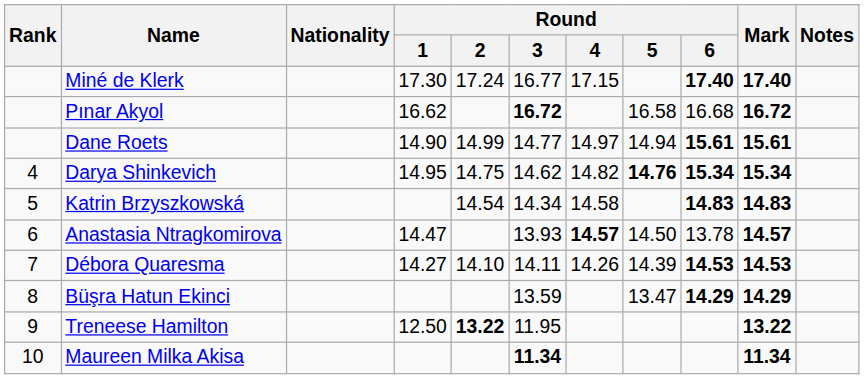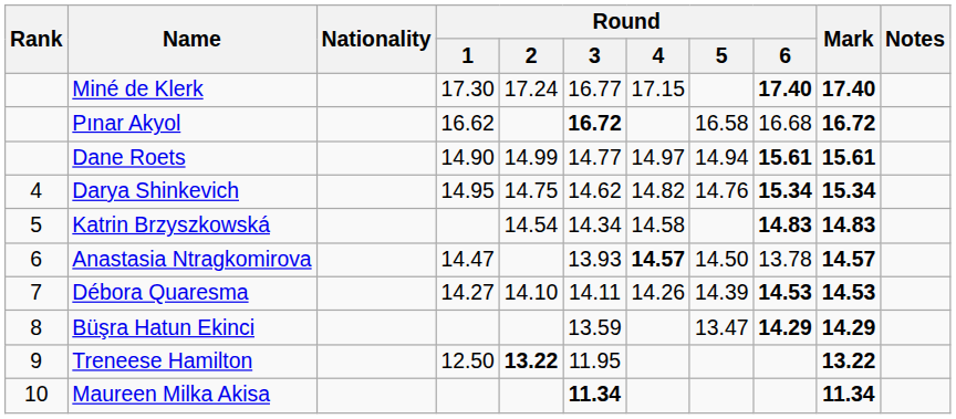Darya Shinkevich | Round / 5: bold -> normal
